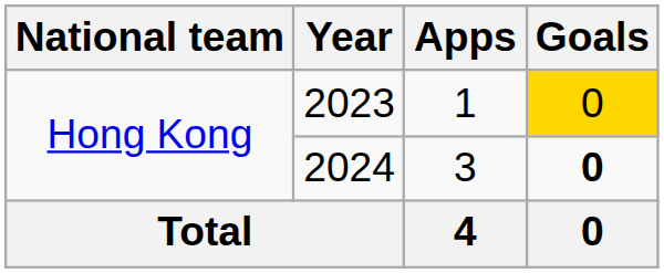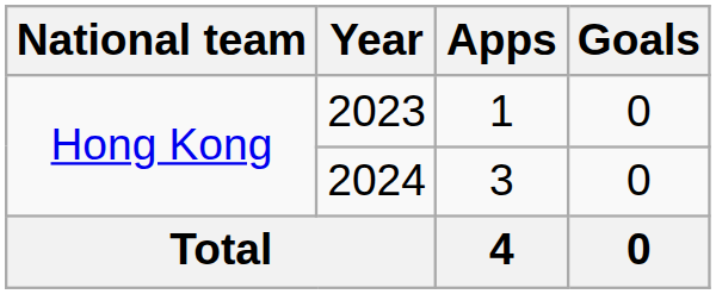2023 | Goals: gold background -> no background
2024 | Goals: bold -> normal
